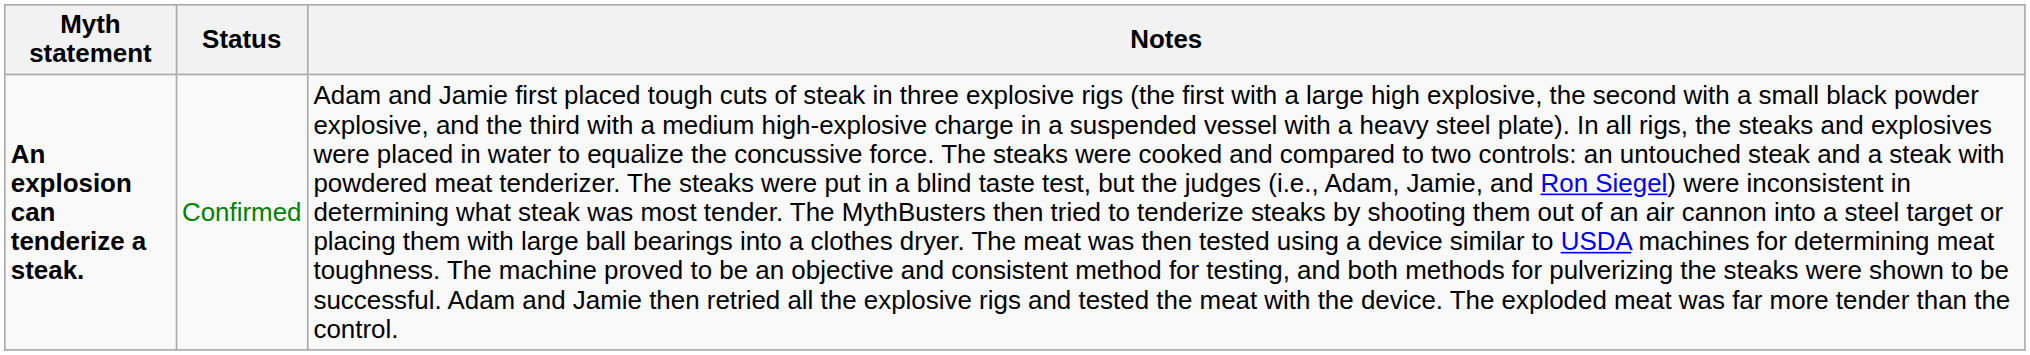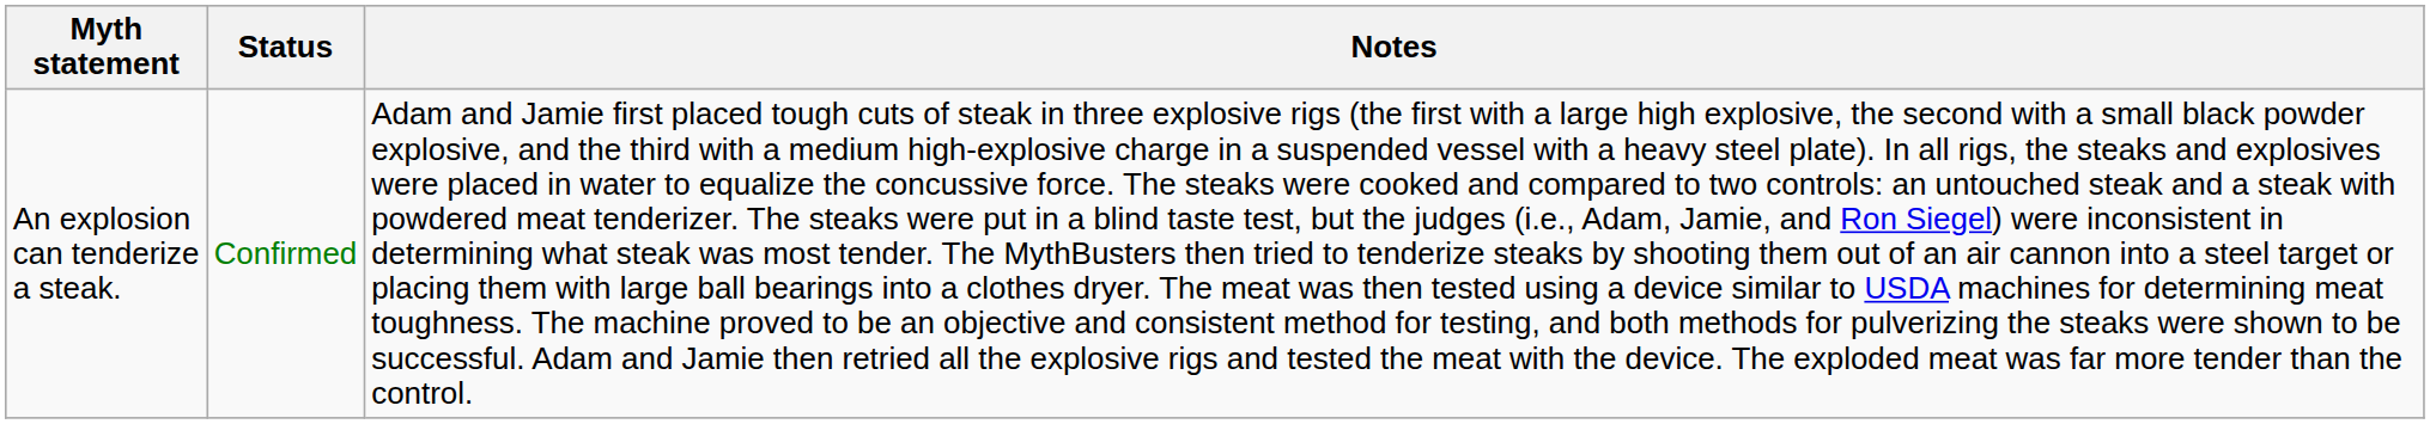row 2 | Myth statement: bold -> normal
